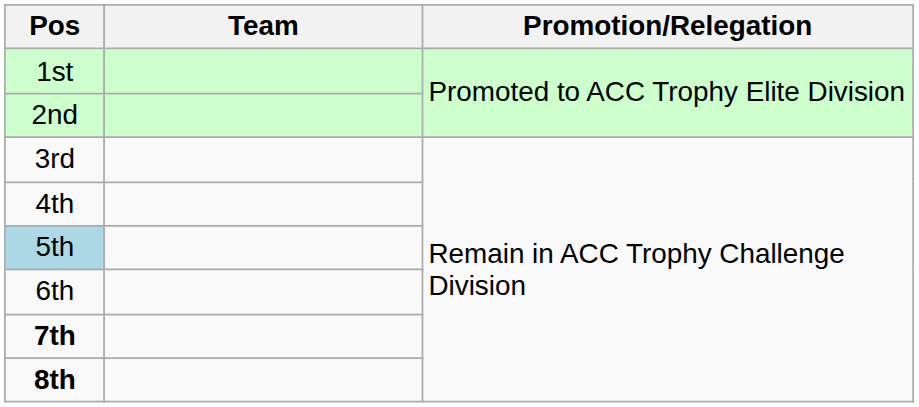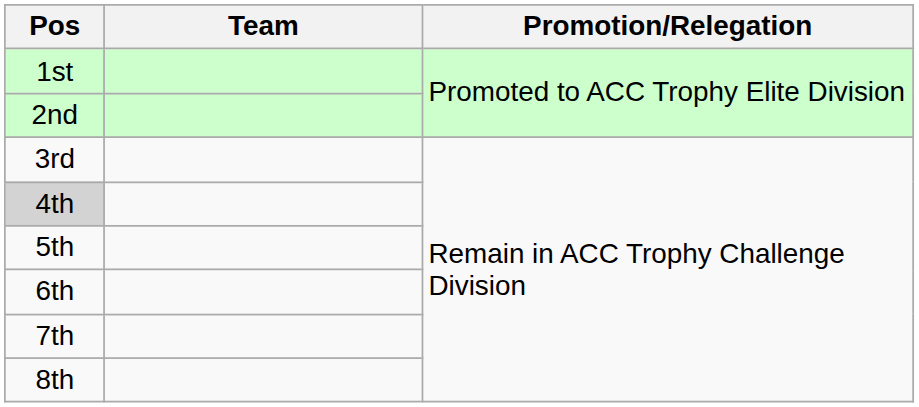4th | Pos: no background -> lightgrey background
5th | Pos: lightblue background -> no background
7th | Pos: bold -> normal
8th | Pos: bold -> normal
